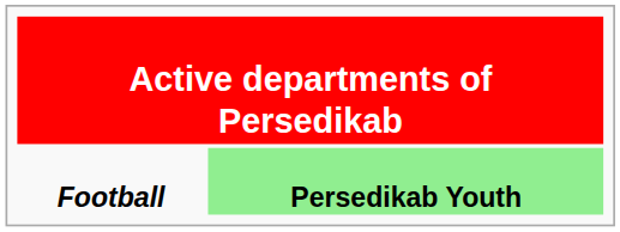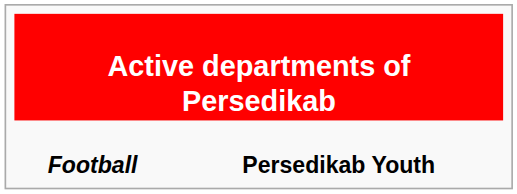Football | column 2: lightgreen background -> no background
